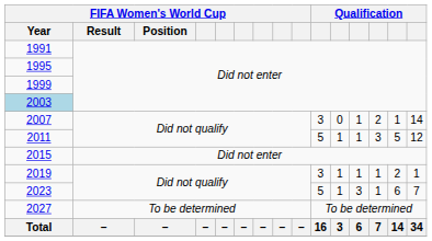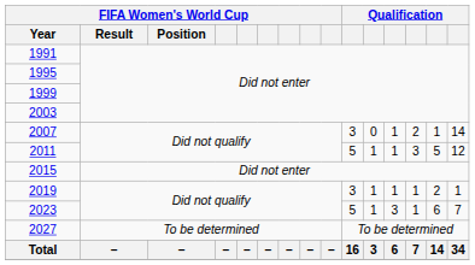2003 | FIFA Women's World Cup / Year: lightblue background -> no background
